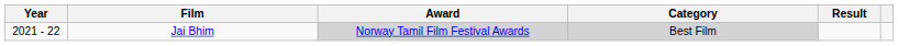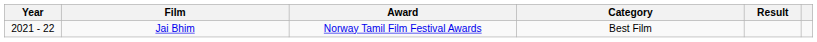Jai Bhim | Award: lightgrey background -> no background
Jai Bhim | Category: lightgrey background -> no background
